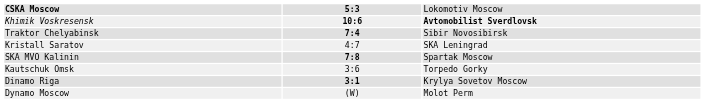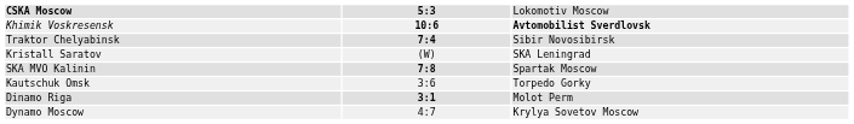Kristall Saratov | column 2: 4:7 -> (W)
Dinamo Riga | column 3: Krylya Sovetov Moscow -> Molot Perm
Dynamo Moscow | column 2: (W) -> 4:7
Dynamo Moscow | column 3: Molot Perm -> Krylya Sovetov Moscow
